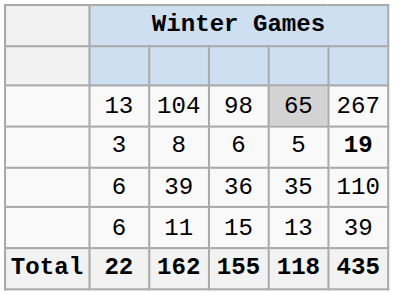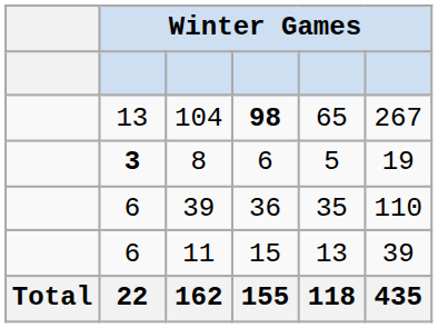104 | column 4: normal -> bold
104 | column 5: lightgrey background -> no background
8 | column 2: normal -> bold
8 | column 6: bold -> normal
